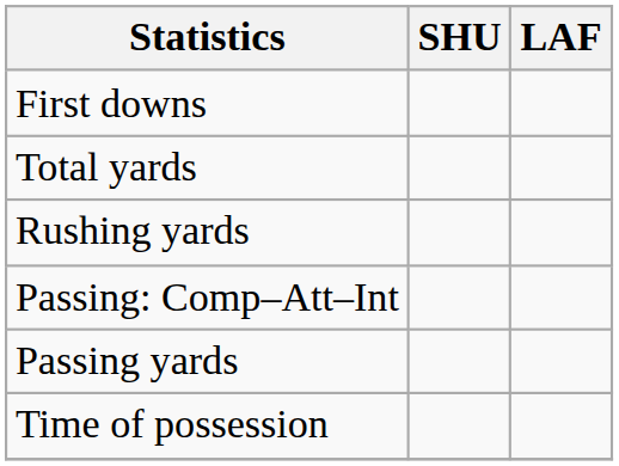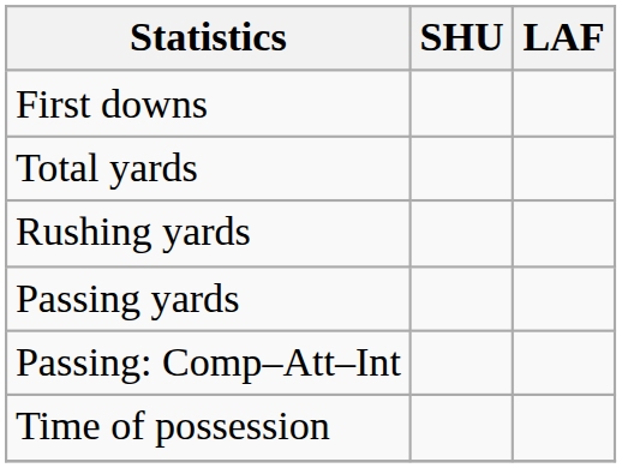rows swapped: Passing yards <-> Passing: Comp–Att–Int
